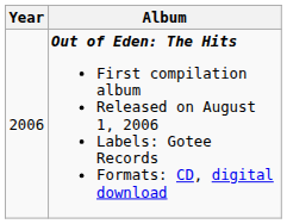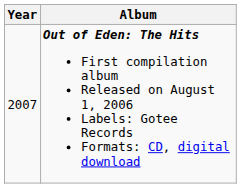row 2 | Year: 2006 -> 2007
